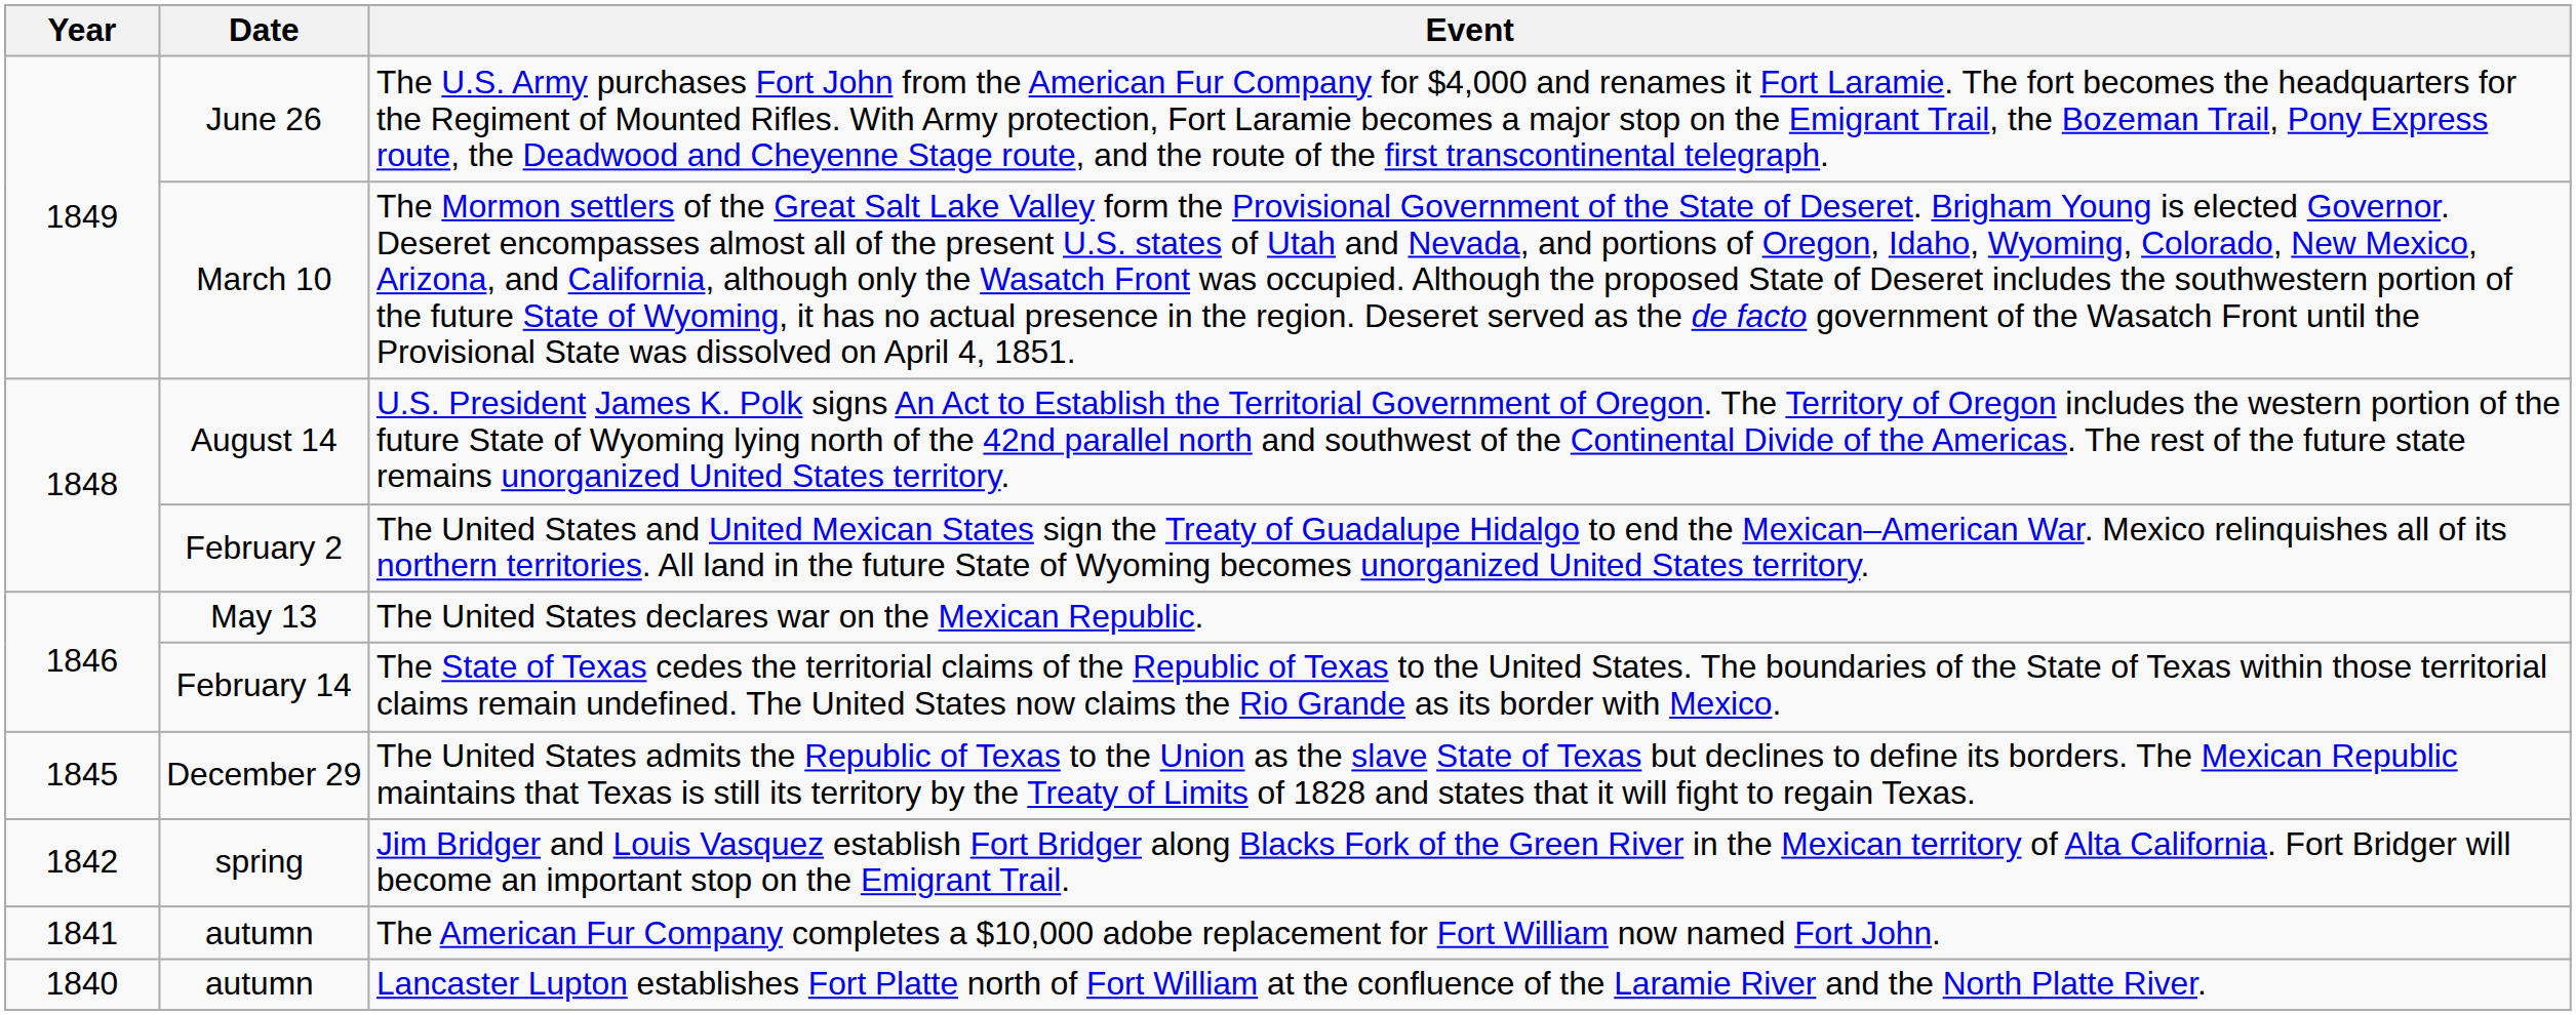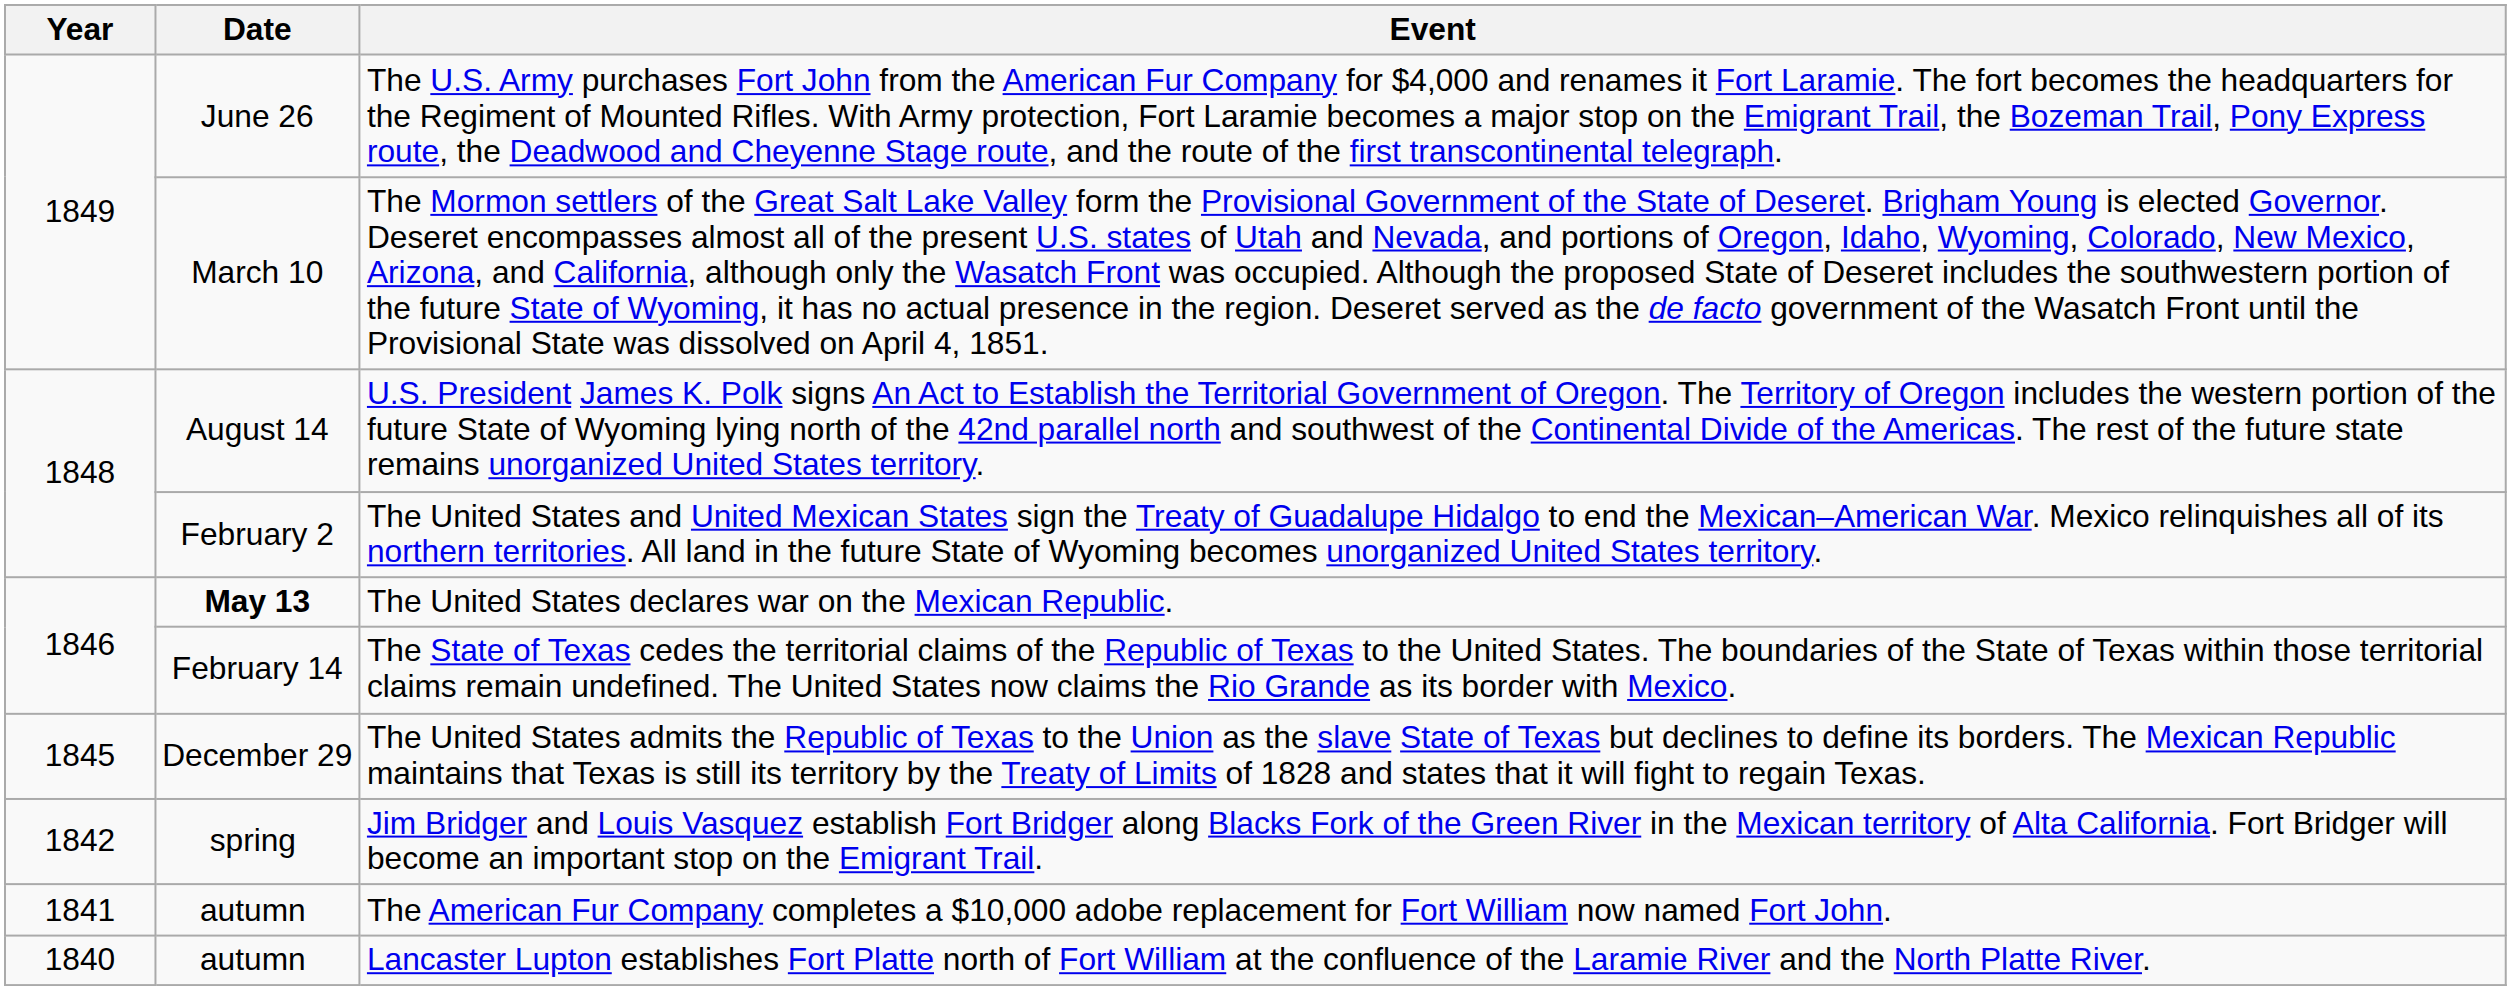The United States declares war on the Mexican Republic. | Date: normal -> bold
